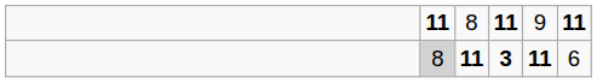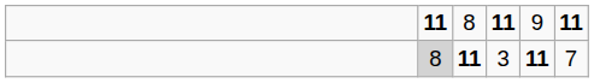row 2 | column 4: bold -> normal
row 2 | column 6: 6 -> 7
